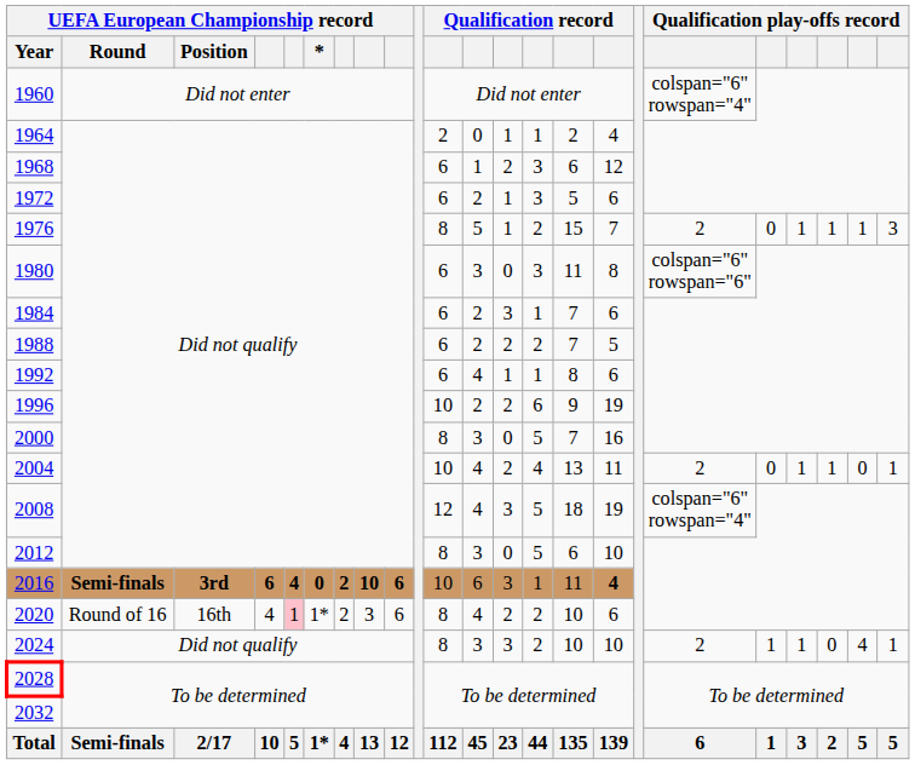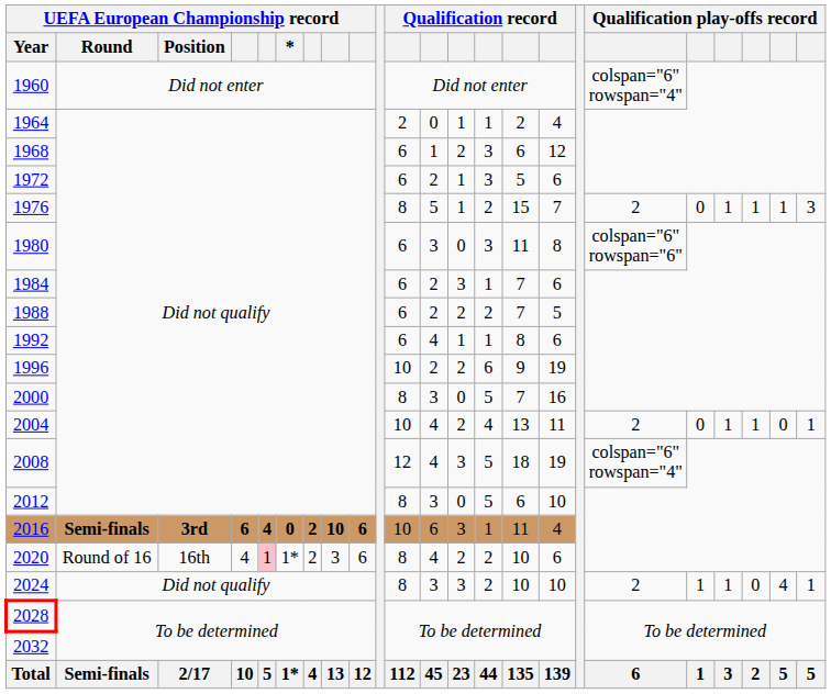2016 | column 16: bold -> normal
